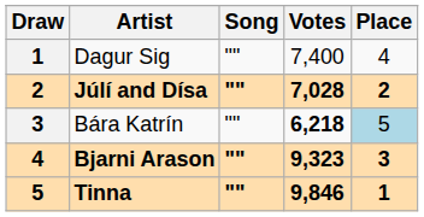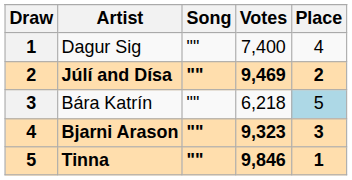Júlí and Dísa | Votes: 7,028 -> 9,469
Bára Katrín | Votes: bold -> normal
